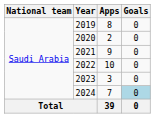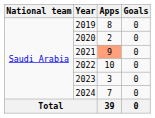2021 | Apps: no background -> lightsalmon background
2024 | Goals: lightblue background -> no background
